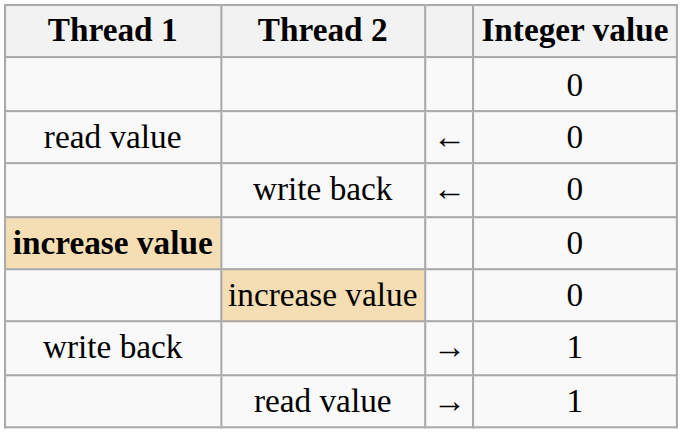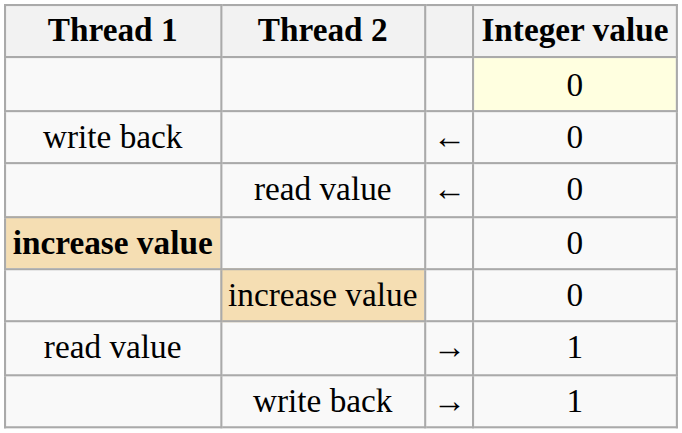row 2 | Integer value: no background -> lightyellow background
row 3 | Thread 1: read value -> write back
row 4 | Thread 2: write back -> read value
row 7 | Thread 1: write back -> read value
row 8 | Thread 2: read value -> write back
